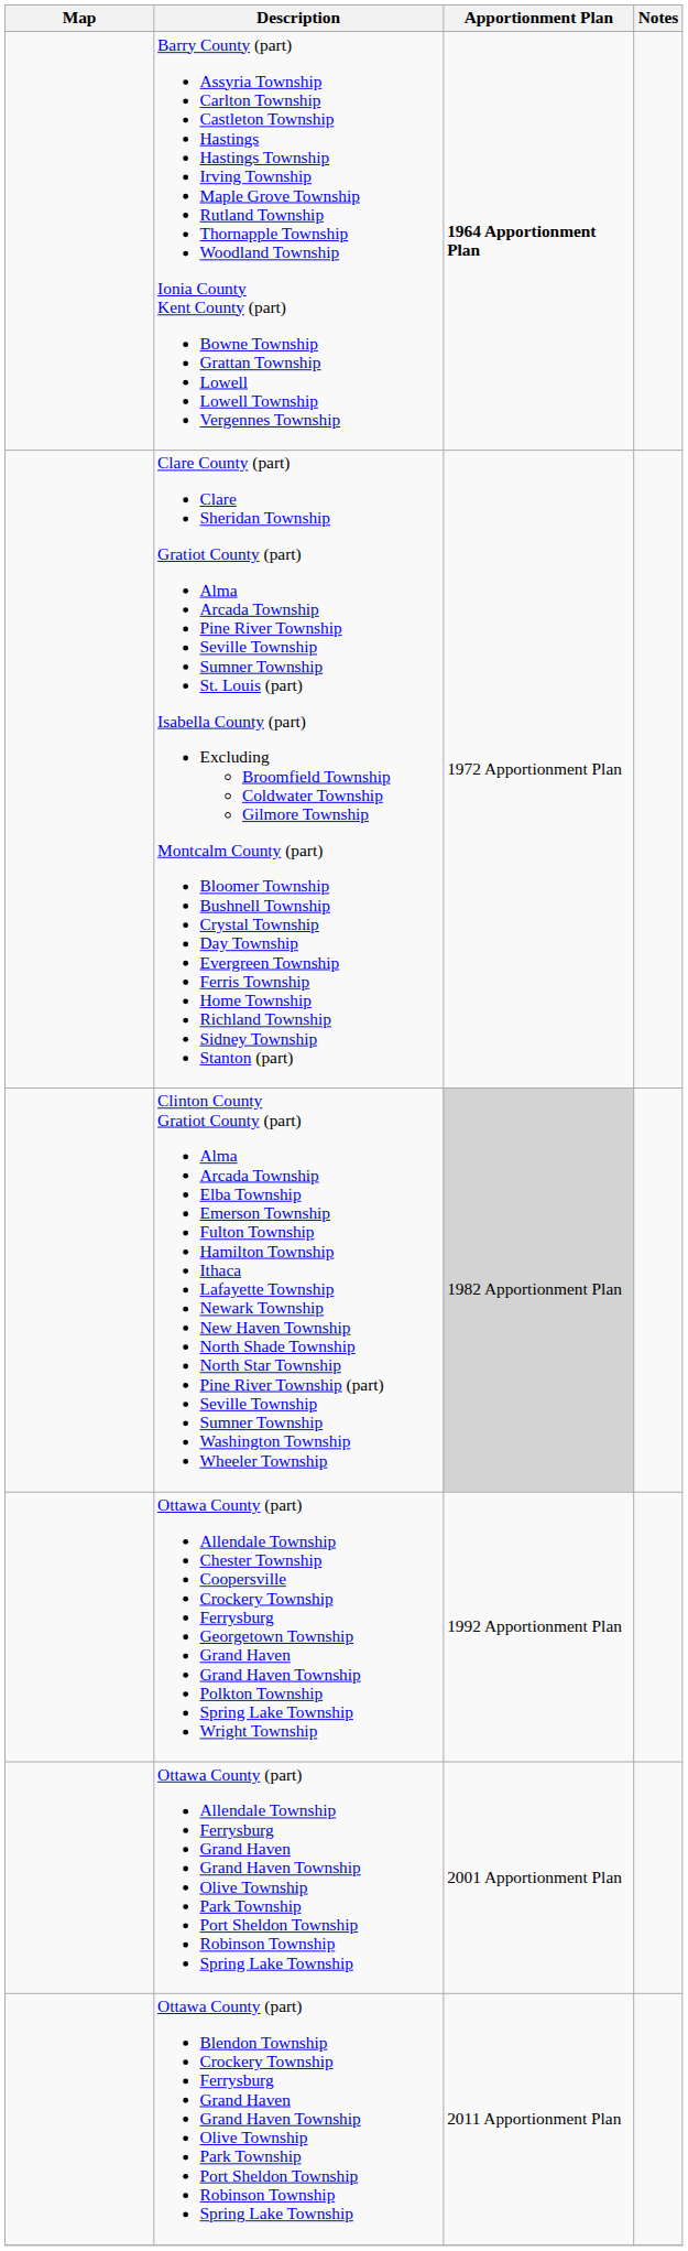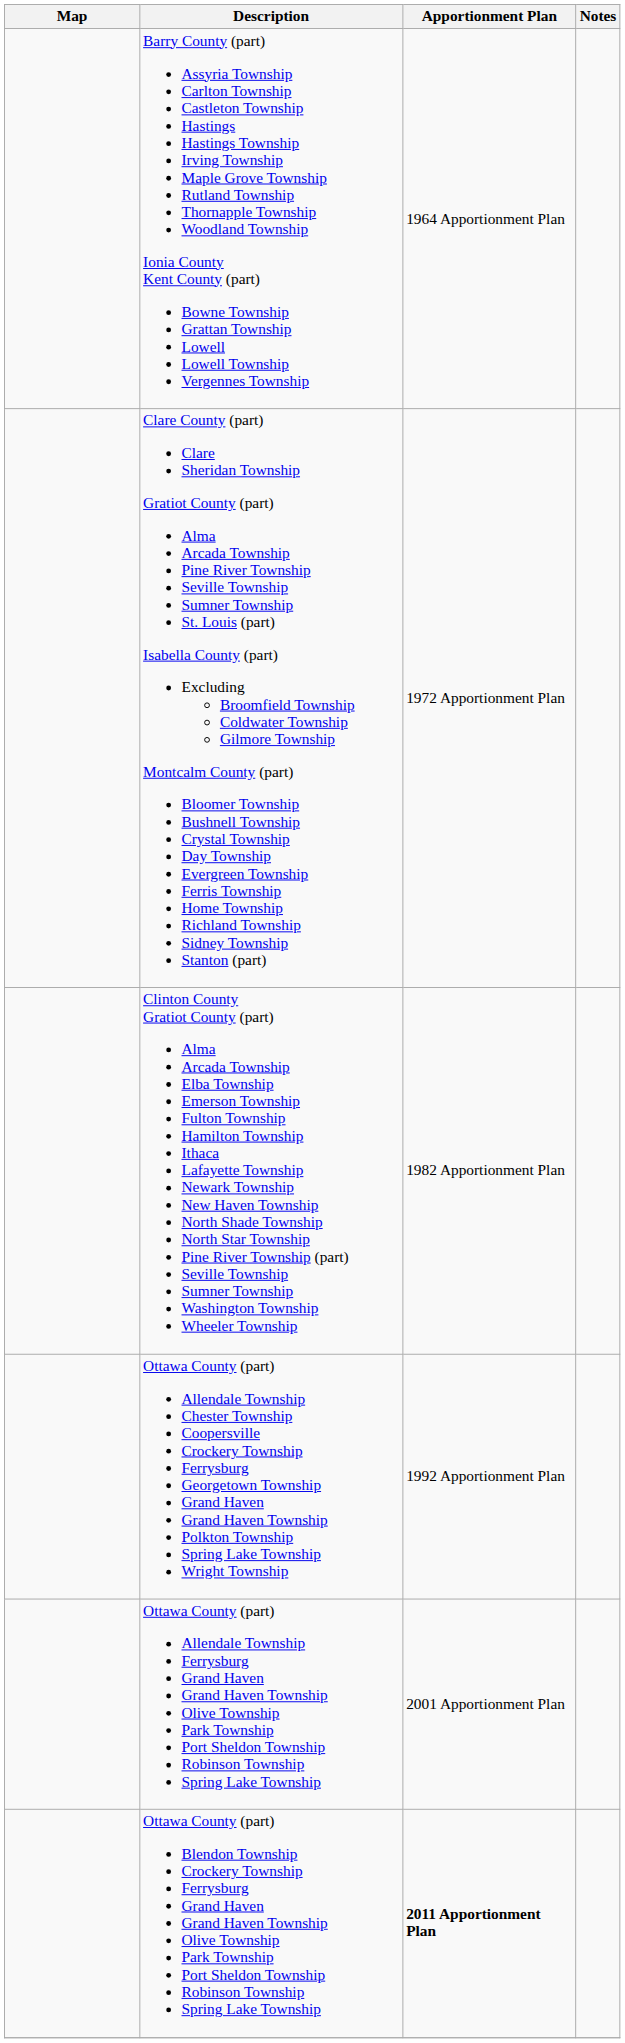row 2 | Apportionment Plan: bold -> normal
row 4 | Apportionment Plan: lightgrey background -> no background
row 7 | Apportionment Plan: normal -> bold
